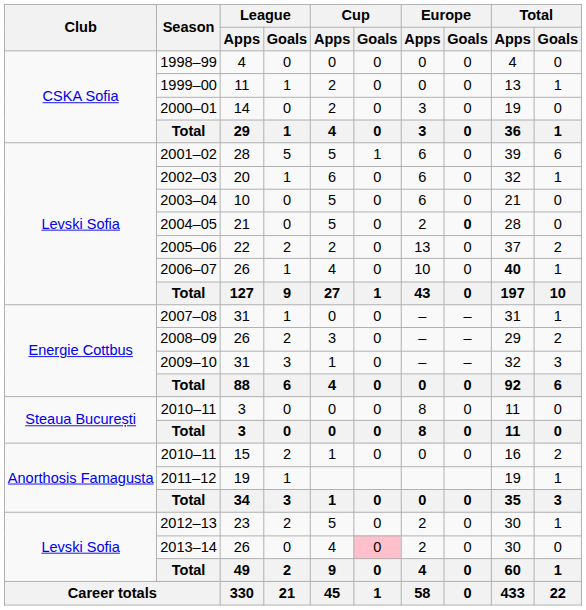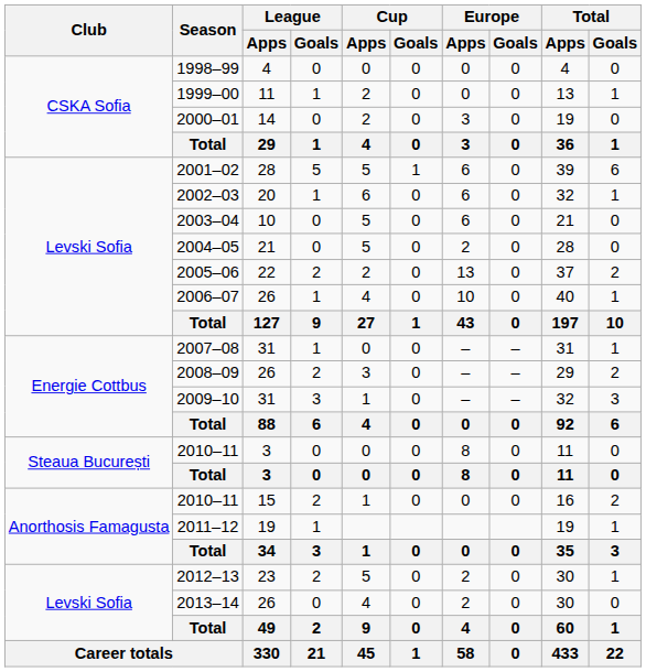2004–05 | Europe / Goals: bold -> normal
2006–07 | Total / Apps: bold -> normal
2013–14 | Cup / Goals: pink background -> no background
